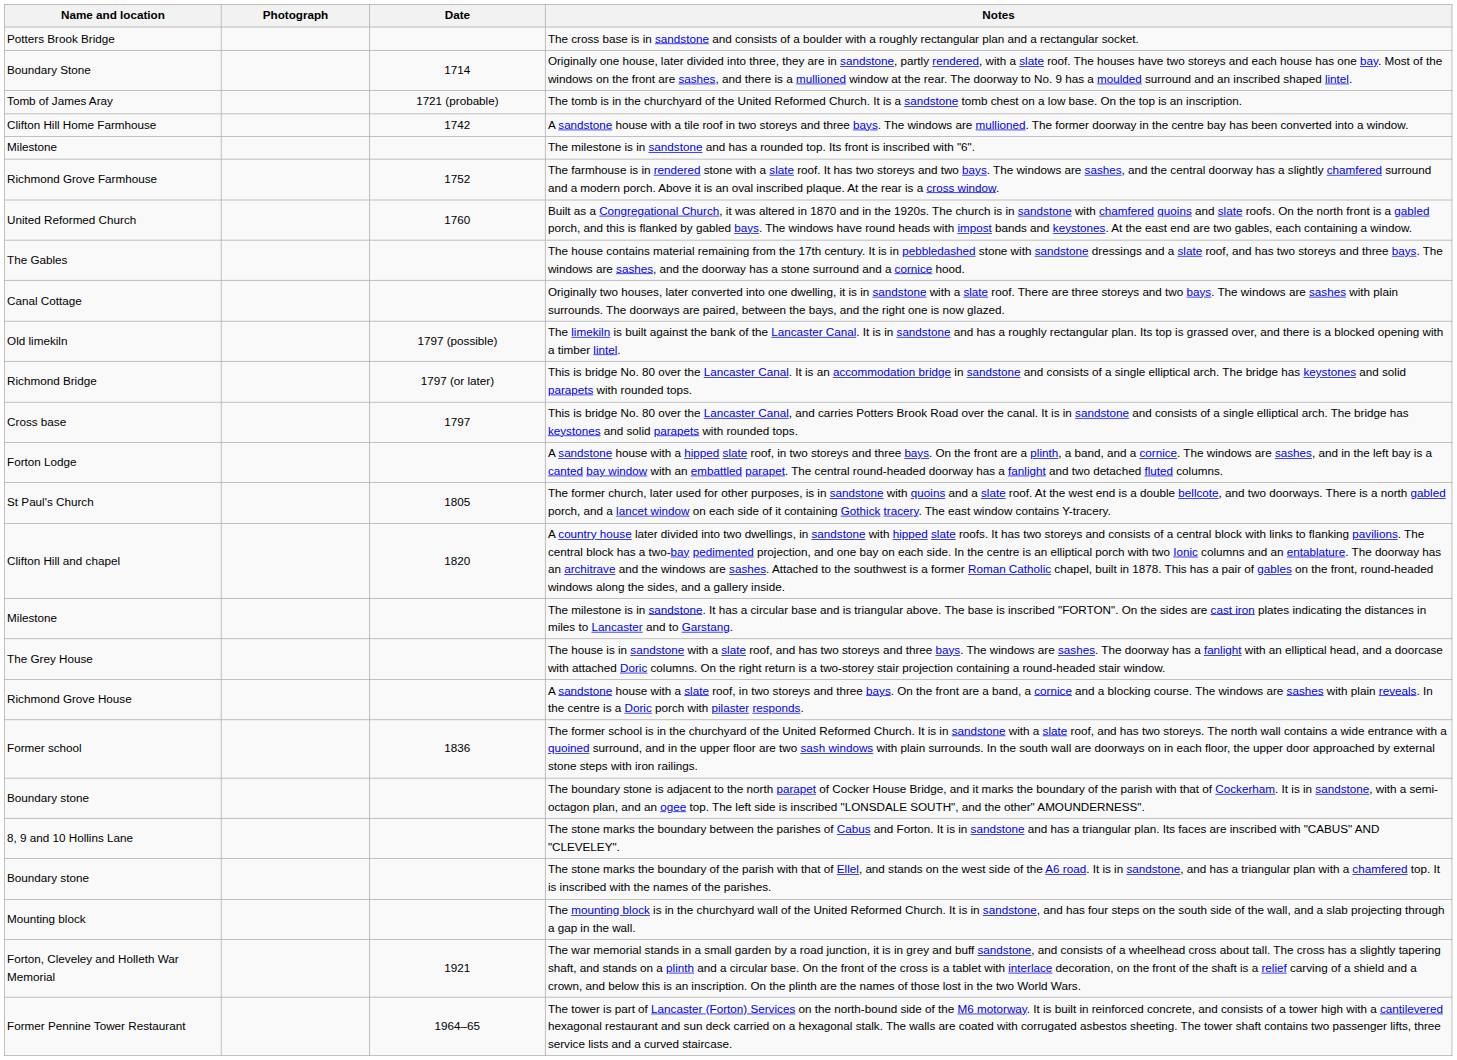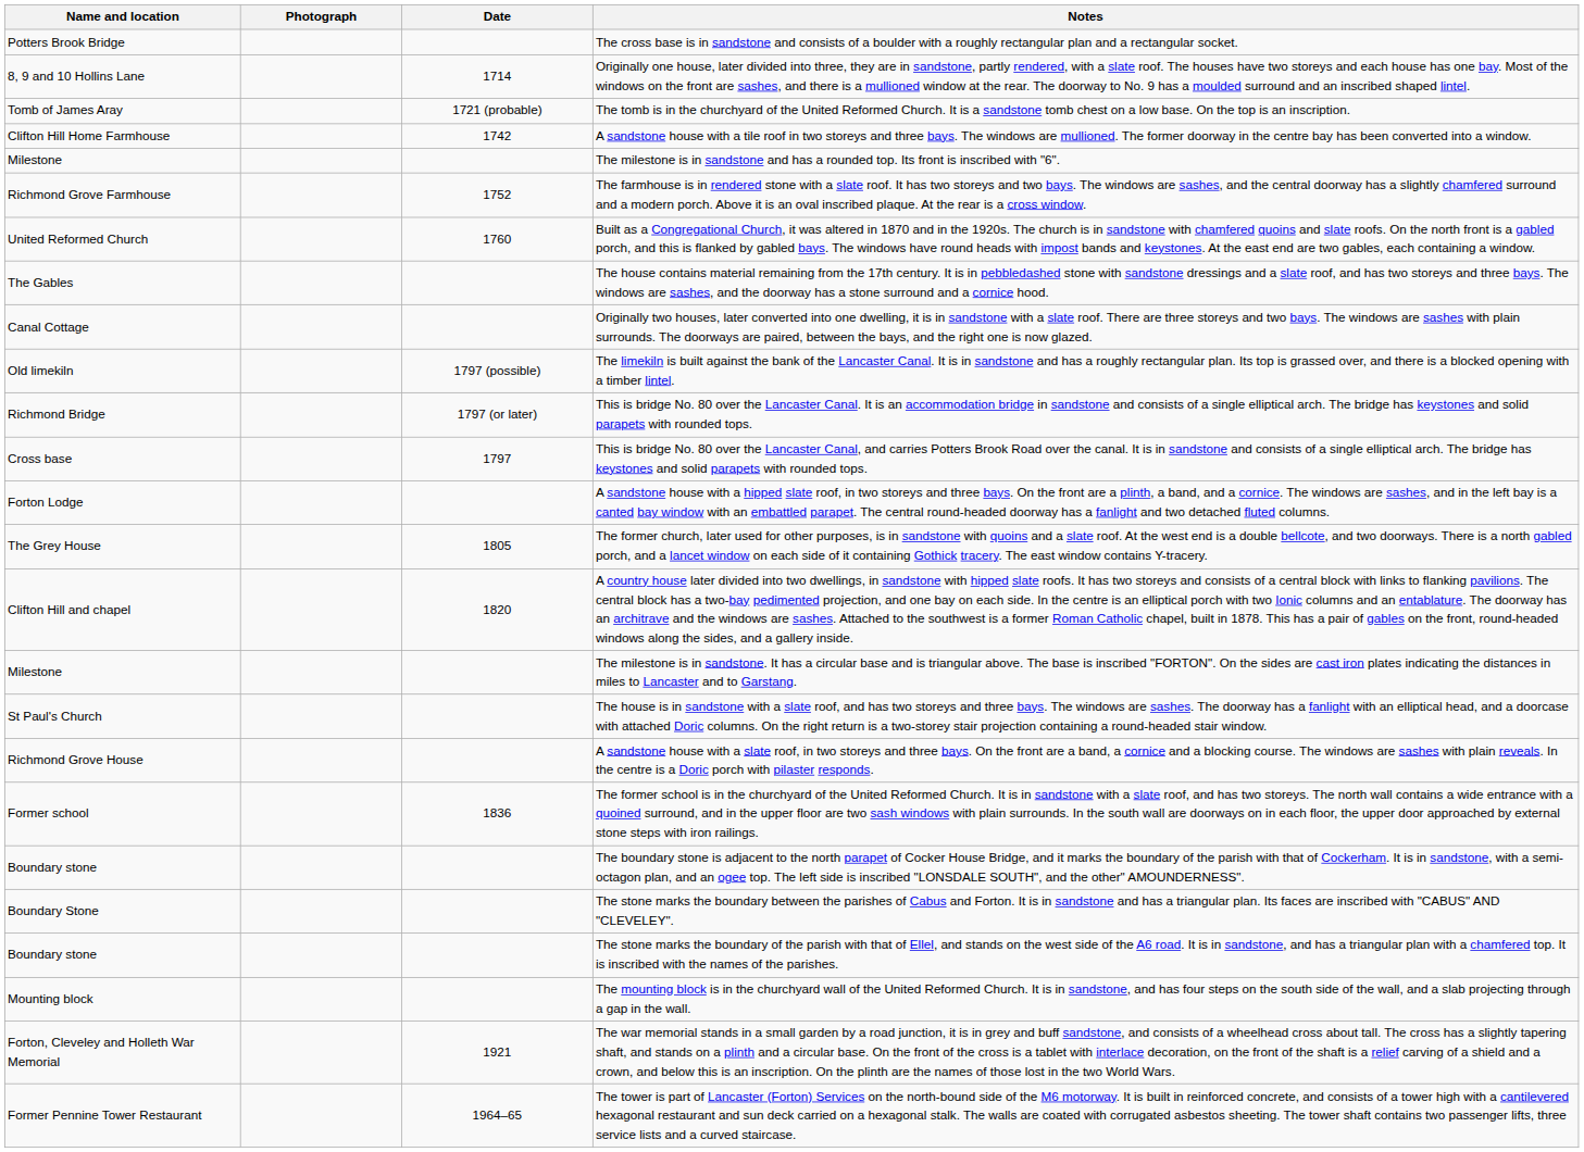row 3 | Name and location: Boundary Stone -> 8, 9 and 10 Hollins Lane
row 15 | Name and location: St Paul's Church -> The Grey House
row 18 | Name and location: The Grey House -> St Paul's Church
row 22 | Name and location: 8, 9 and 10 Hollins Lane -> Boundary Stone
